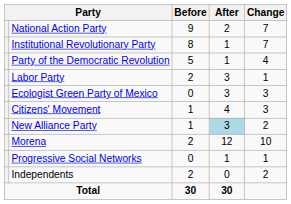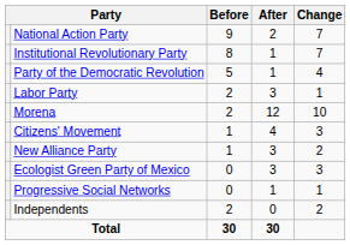rows swapped: Morena <-> Ecologist Green Party of Mexico
New Alliance Party | After: lightblue background -> no background
